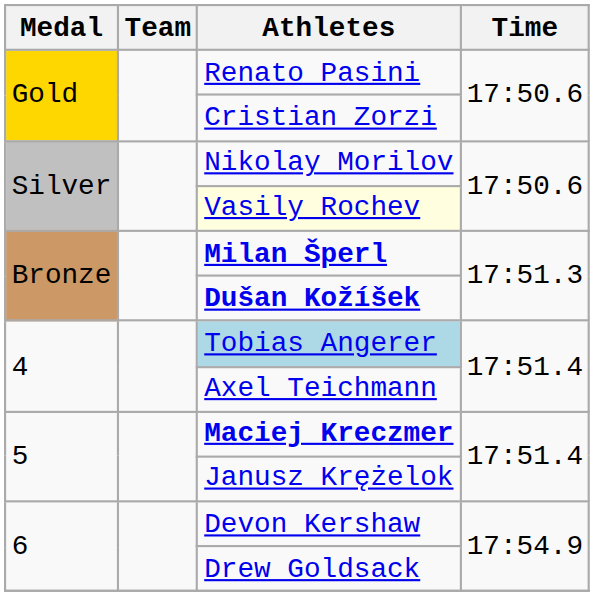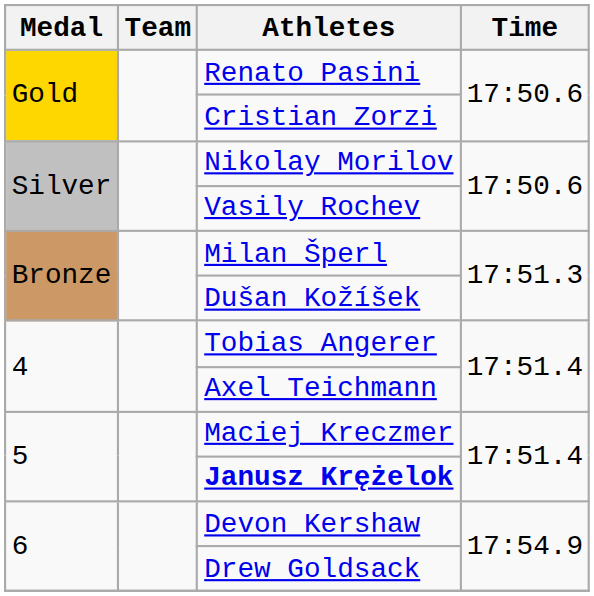Vasily Rochev | Athletes: lightyellow background -> no background
Milan Šperl | Athletes: bold -> normal
Dušan Kožíšek | Athletes: bold -> normal
Tobias Angerer | Athletes: lightblue background -> no background
Maciej Kreczmer | Athletes: bold -> normal
Janusz Krężelok | Athletes: normal -> bold
